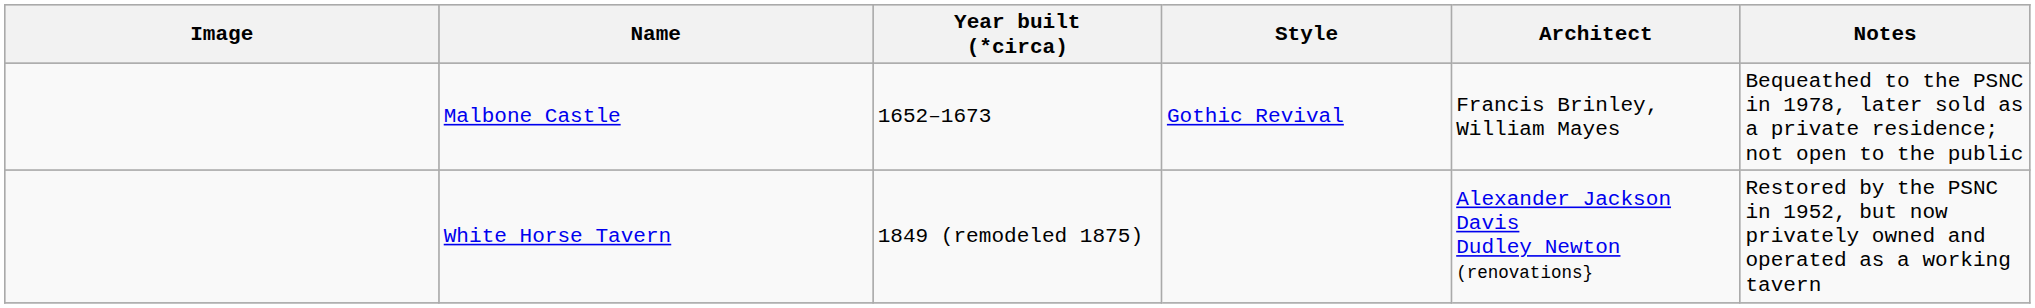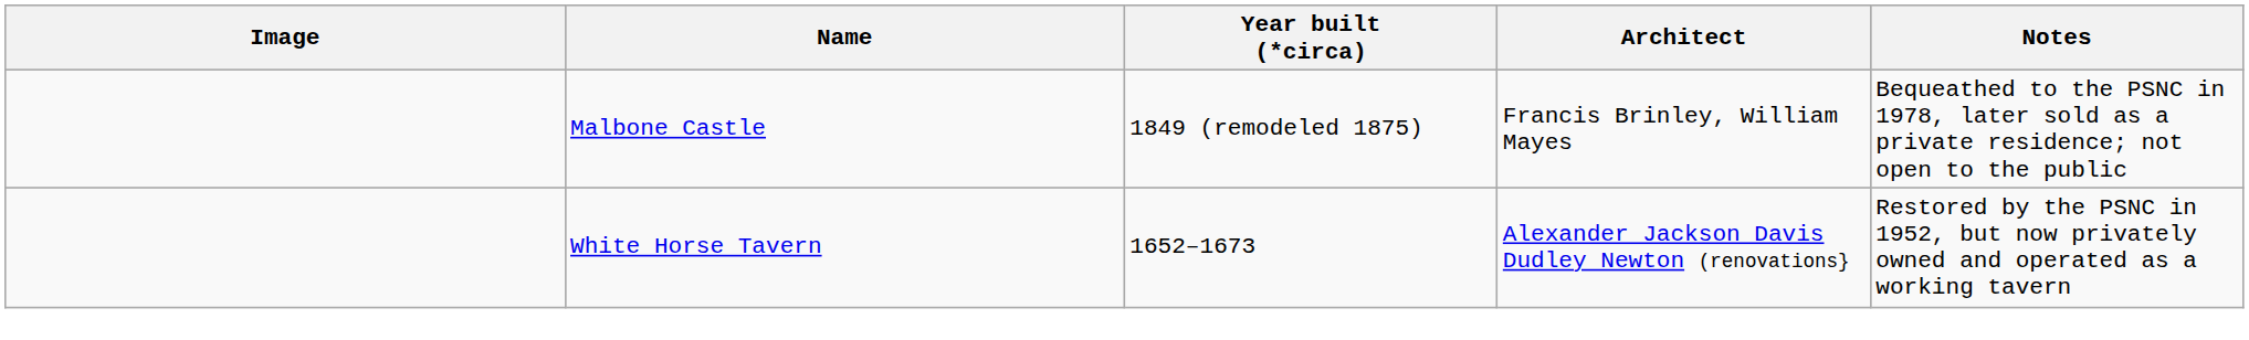- column: Style | Gothic Revival
Malbone Castle | Year built (*circa): 1652–1673 -> 1849 (remodeled 1875)
White Horse Tavern | Year built (*circa): 1849 (remodeled 1875) -> 1652–1673
